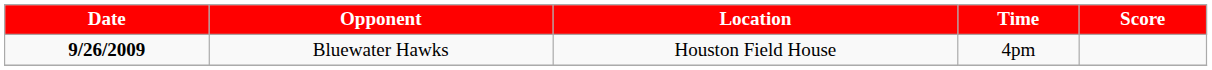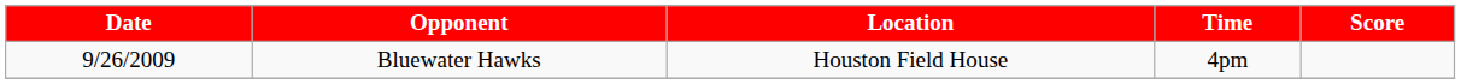Bluewater Hawks | Date: bold -> normal
